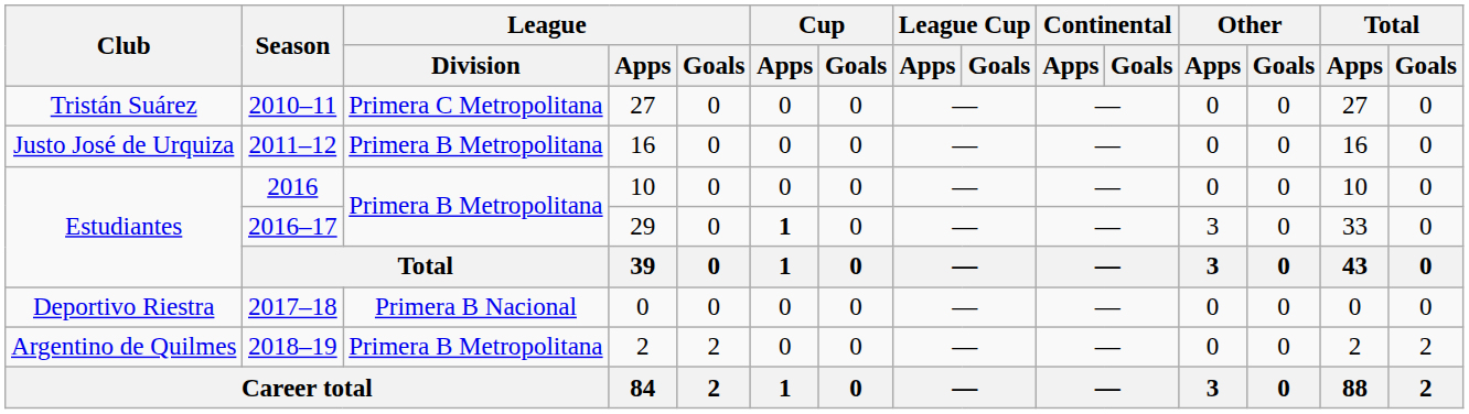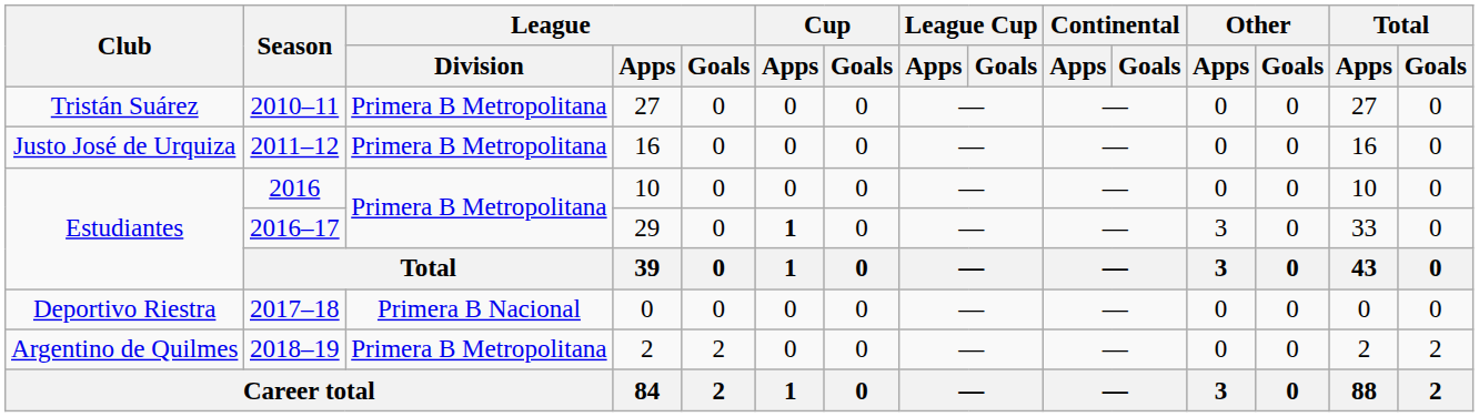2010–11 | League / Division: Primera C Metropolitana -> Primera B Metropolitana
